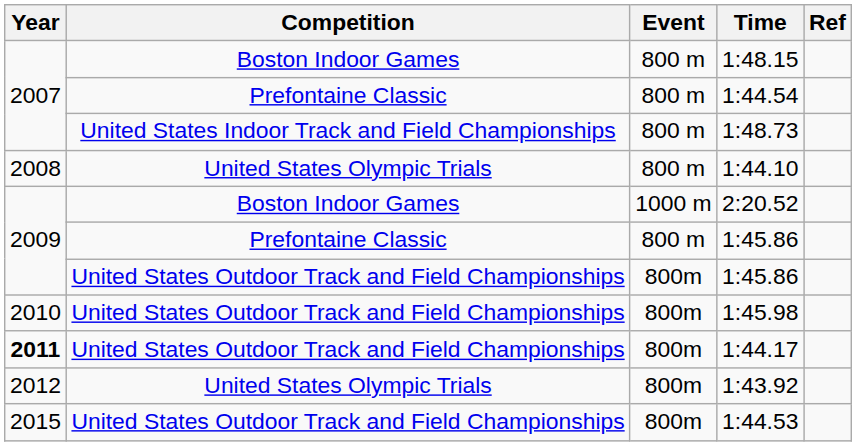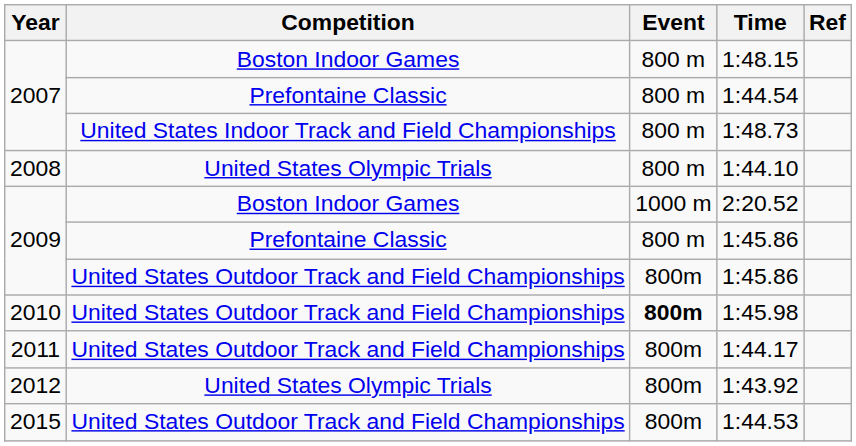1:45.98 | Event: normal -> bold
1:44.17 | Year: bold -> normal
